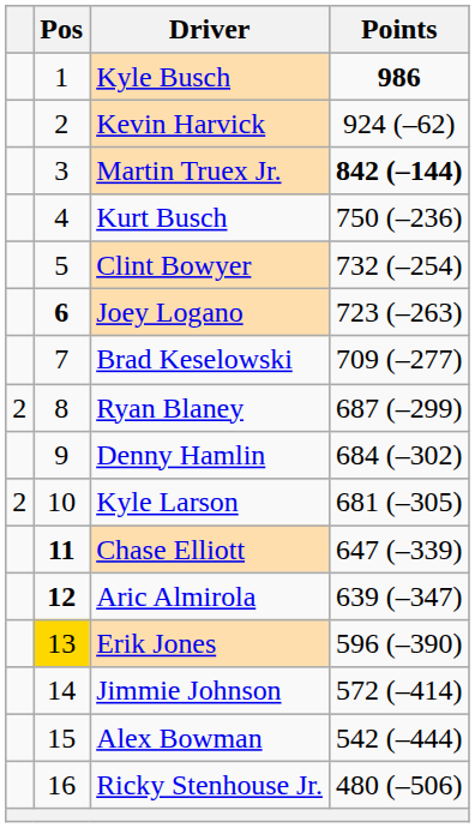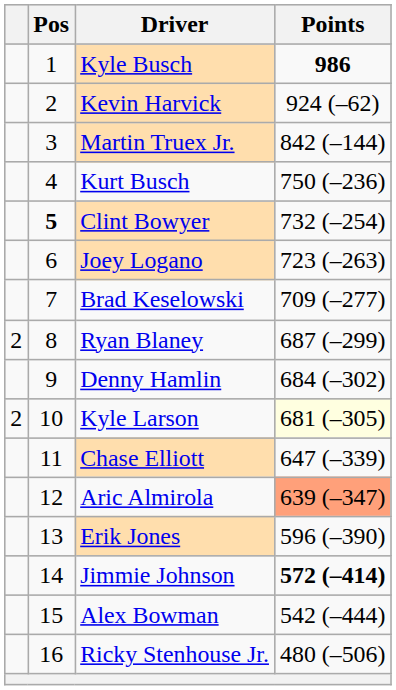Martin Truex Jr. | Points: bold -> normal
Clint Bowyer | Pos: normal -> bold
Joey Logano | Pos: bold -> normal
Kyle Larson | Points: no background -> lightyellow background
Chase Elliott | Pos: bold -> normal
Aric Almirola | Pos: bold -> normal
Aric Almirola | Points: no background -> lightsalmon background
Erik Jones | Pos: gold background -> no background
Jimmie Johnson | Points: normal -> bold
